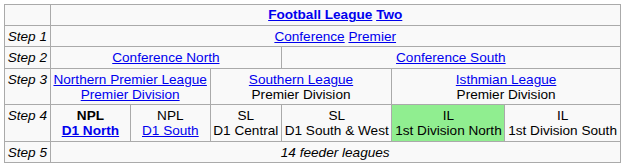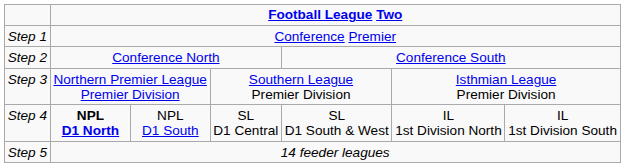Step 4 | column 6: lightgreen background -> no background
